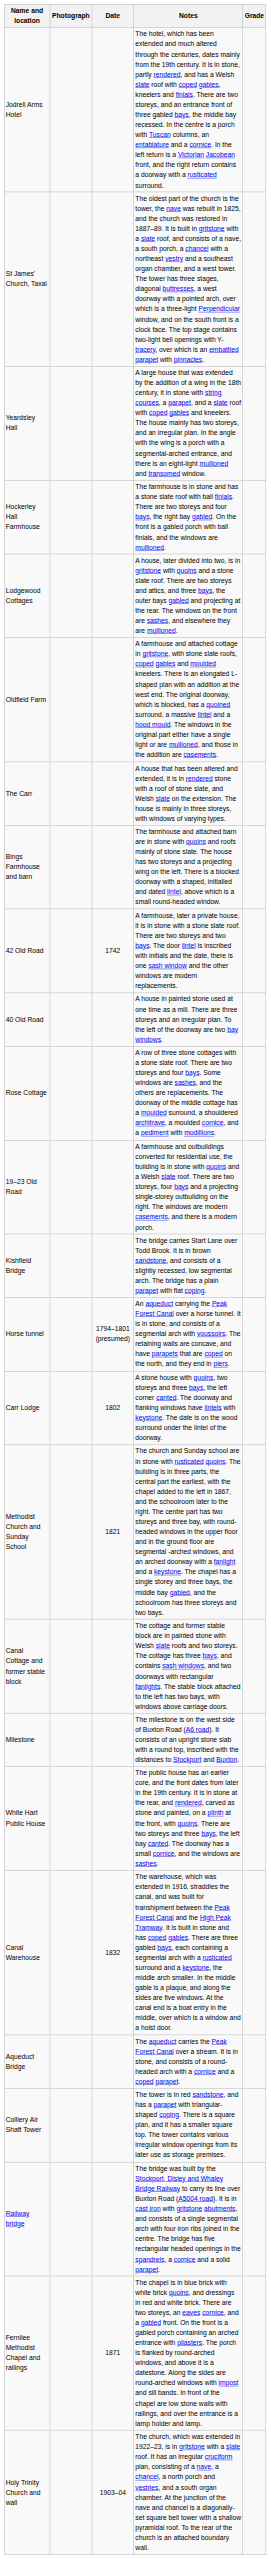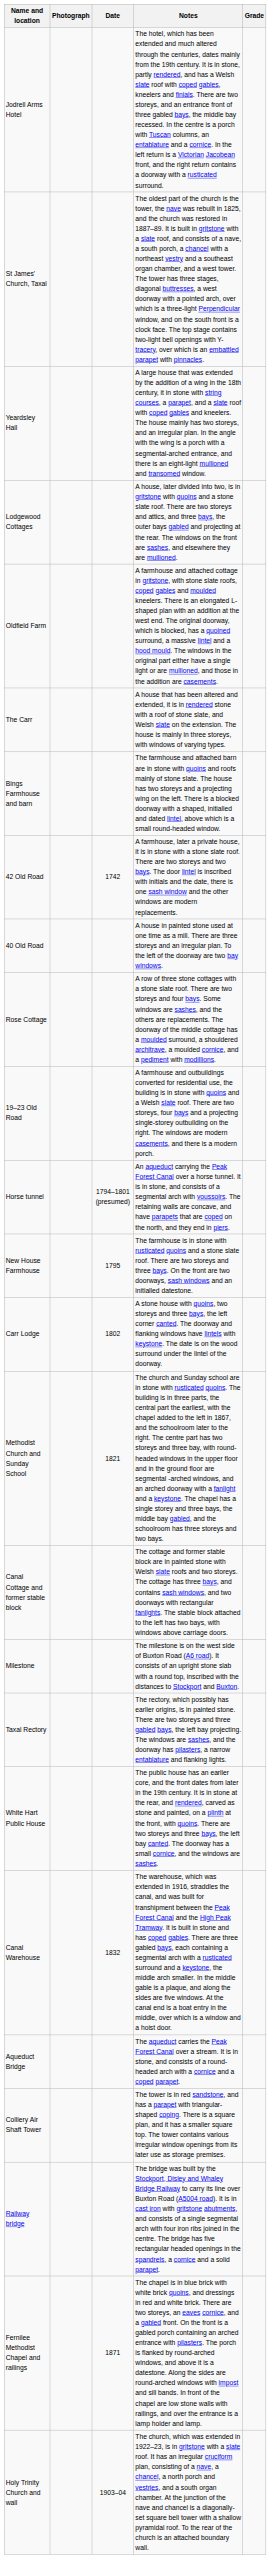- row: Hockerley Hall Farmhouse | The farmhouse is in stone and has a stone slate roof with ball finials. There are two storeys and four bays, the right bay gabled. On the front is a gabled porch with ball finials, and the windows are mullioned.
- row: Kishfield Bridge | The bridge carries Start Lane over Todd Brook. It is in brown sandstone, and consists of a slightly recessed, low segmental arch. The bridge has a plain parapet with flat coping.
+ row: New House Farmhouse | 1795 | The farmhouse is in stone with rusticated quoins and a stone slate roof. There are two storeys and three bays. On the front are two doorways, sash windows and an initialled datestone.
+ row: Taxal Rectory | The rectory, which possibly has earlier origins, is in painted stone. There are two storeys and three gabled bays, the left bay projecting. The windows are sashes, and the doorway has pilasters, a narrow entablature and flanking lights.
